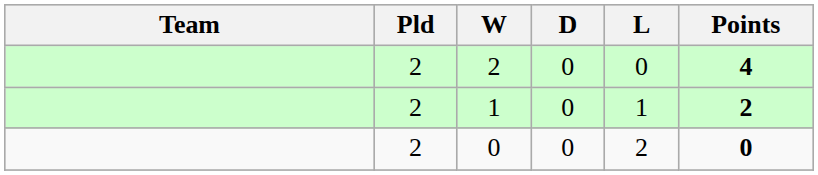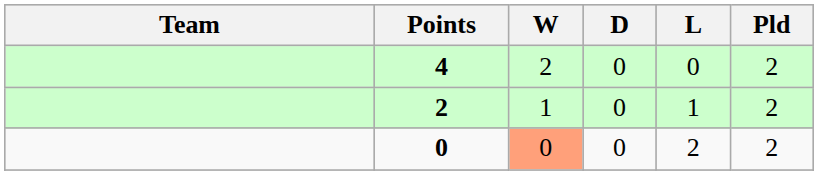columns swapped: Pld <-> Points
row 4 | W: no background -> lightsalmon background
